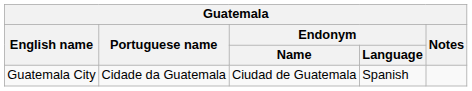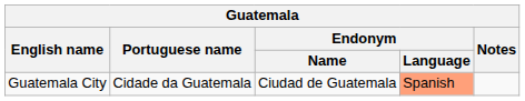Guatemala City | Endonym / Language: no background -> lightsalmon background
